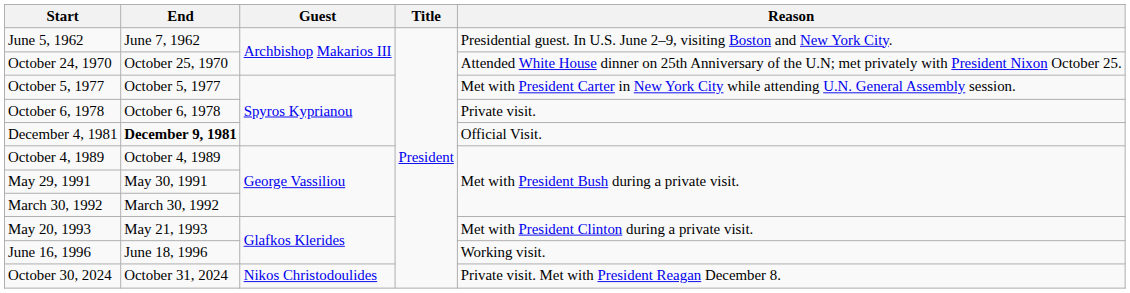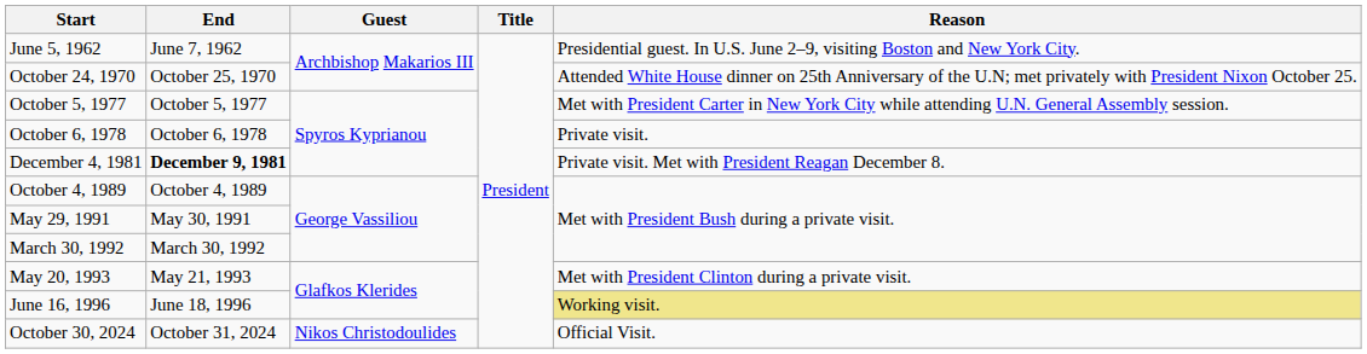December 4, 1981 | Reason: Official Visit. -> Private visit. Met with President Reagan December 8.
June 16, 1996 | Reason: no background -> khaki background
October 30, 2024 | Reason: Private visit. Met with President Reagan December 8. -> Official Visit.
